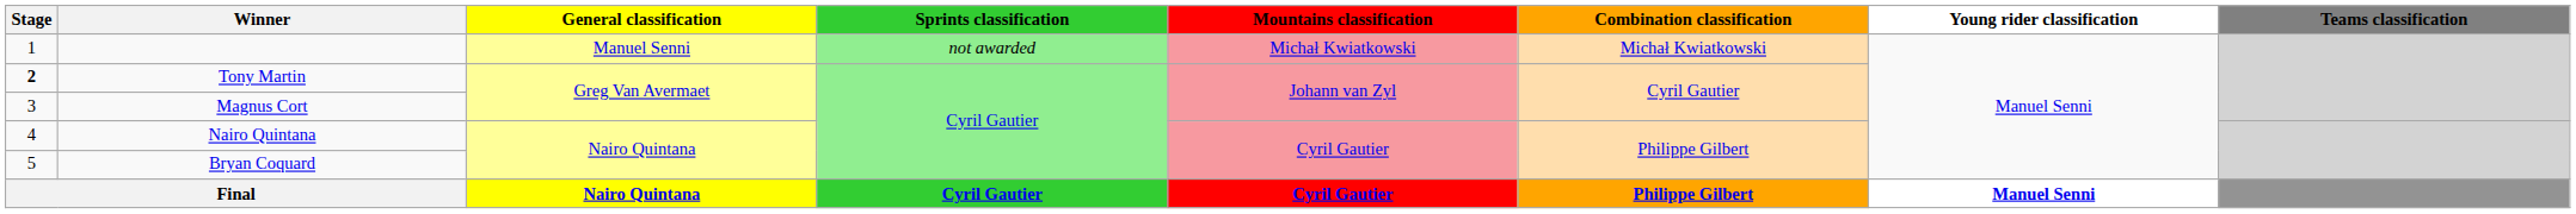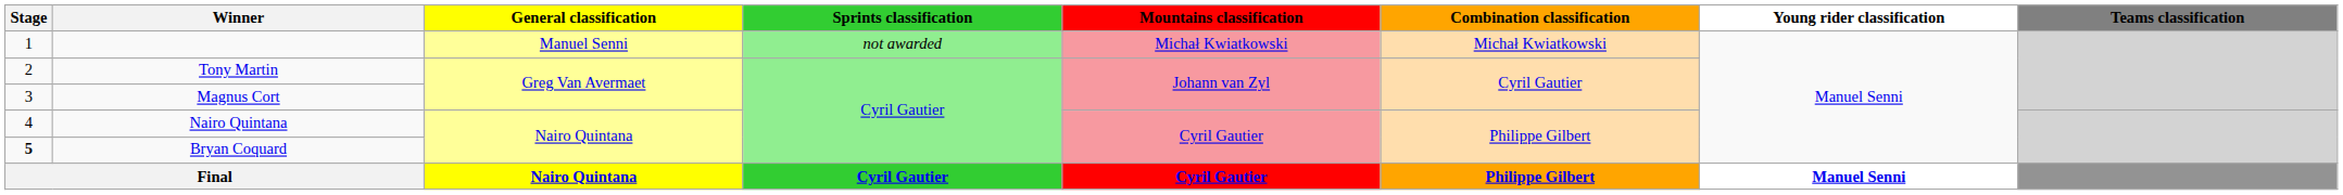Tony Martin | Stage: bold -> normal
Bryan Coquard | Stage: normal -> bold
